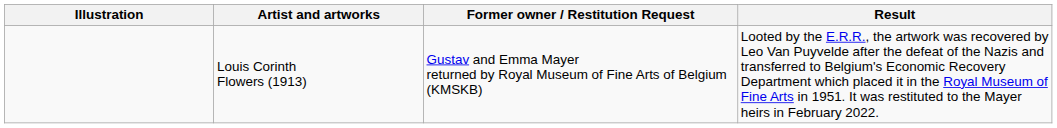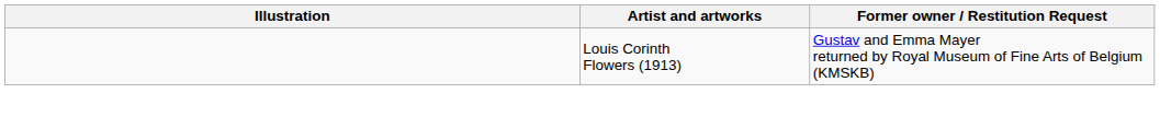- column: Result | Looted by the E.R.R., the artwork was recovered by Leo Van Puyvelde after the defeat of the Nazis and transferred to Belgium's Economic Recovery Department which placed it in the Royal Museum of Fine Arts in 1951. It was restituted to the Mayer heirs in February 2022.
